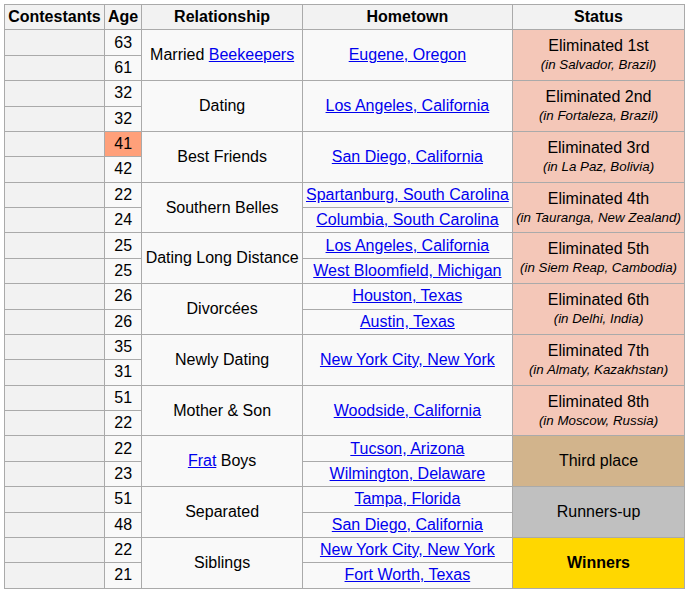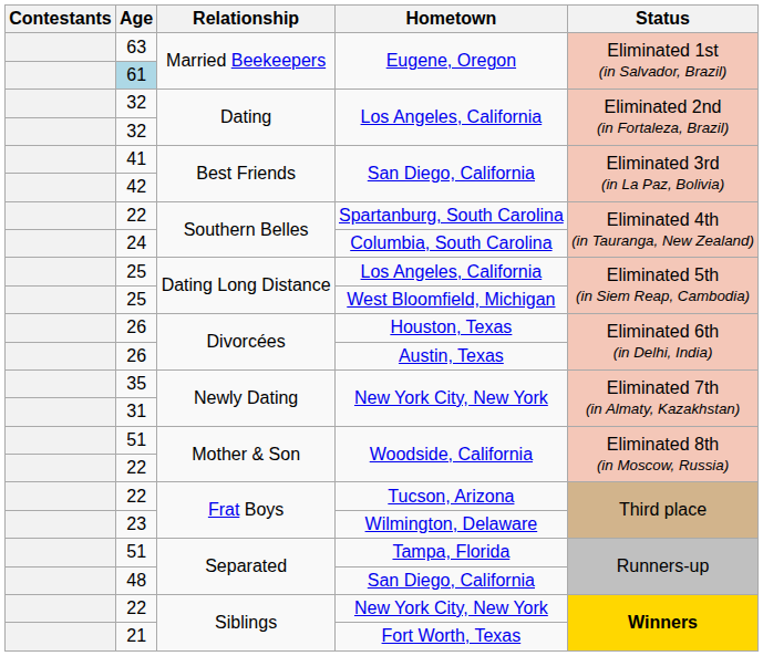61 | Age: no background -> lightblue background
41 | Age: lightsalmon background -> no background
